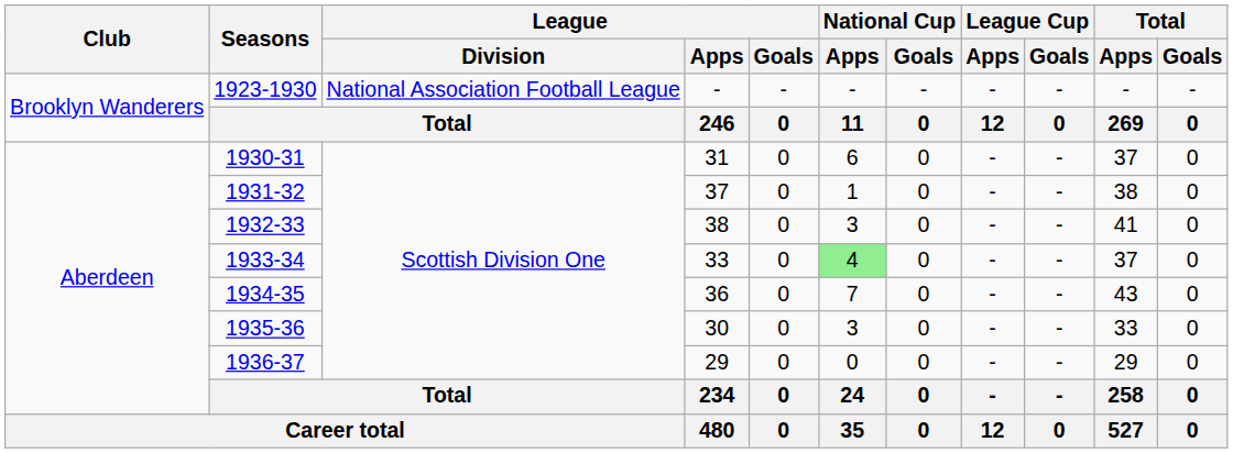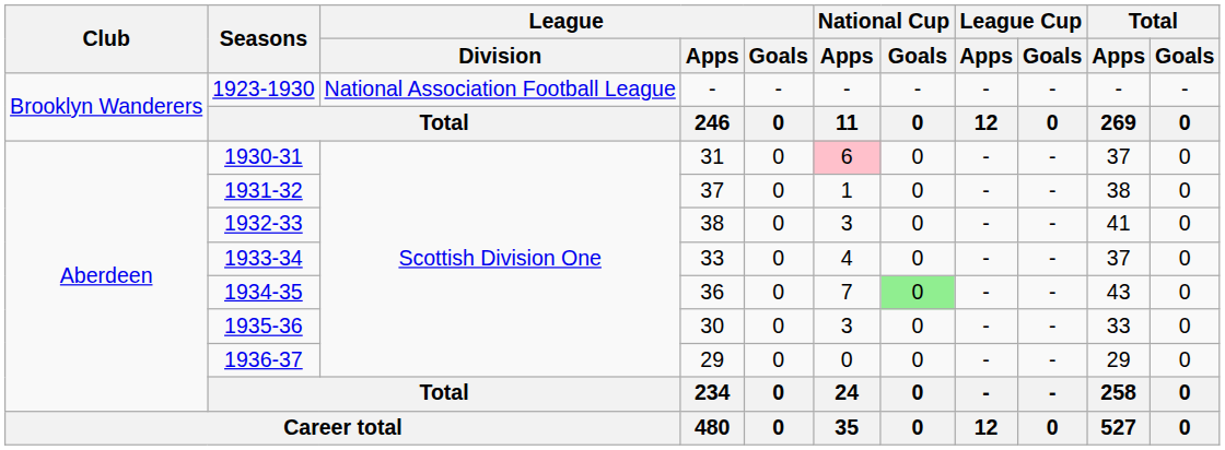1930-31 | National Cup / Apps: no background -> pink background
1933-34 | National Cup / Apps: lightgreen background -> no background
1934-35 | National Cup / Goals: no background -> lightgreen background
